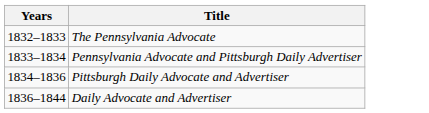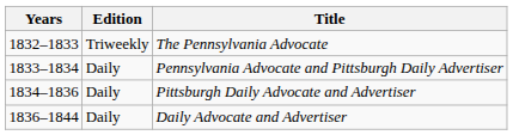+ column: Edition | Triweekly | Daily | Daily | Daily
